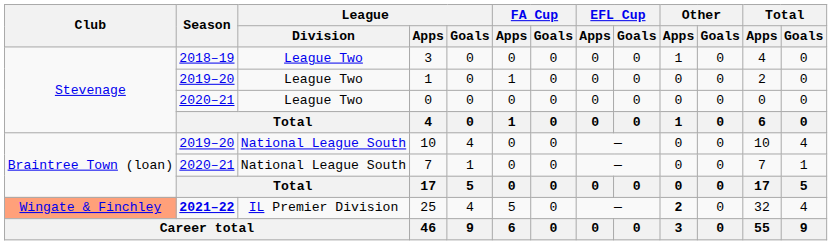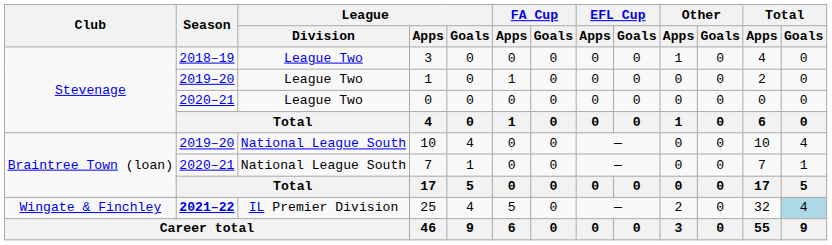25 | Club: lightsalmon background -> no background
25 | Other / Apps: bold -> normal
25 | Total / Goals: no background -> lightblue background
